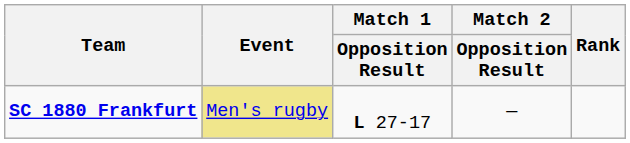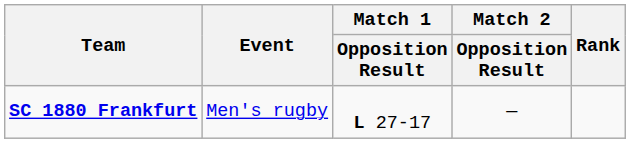SC 1880 Frankfurt | Event: khaki background -> no background
